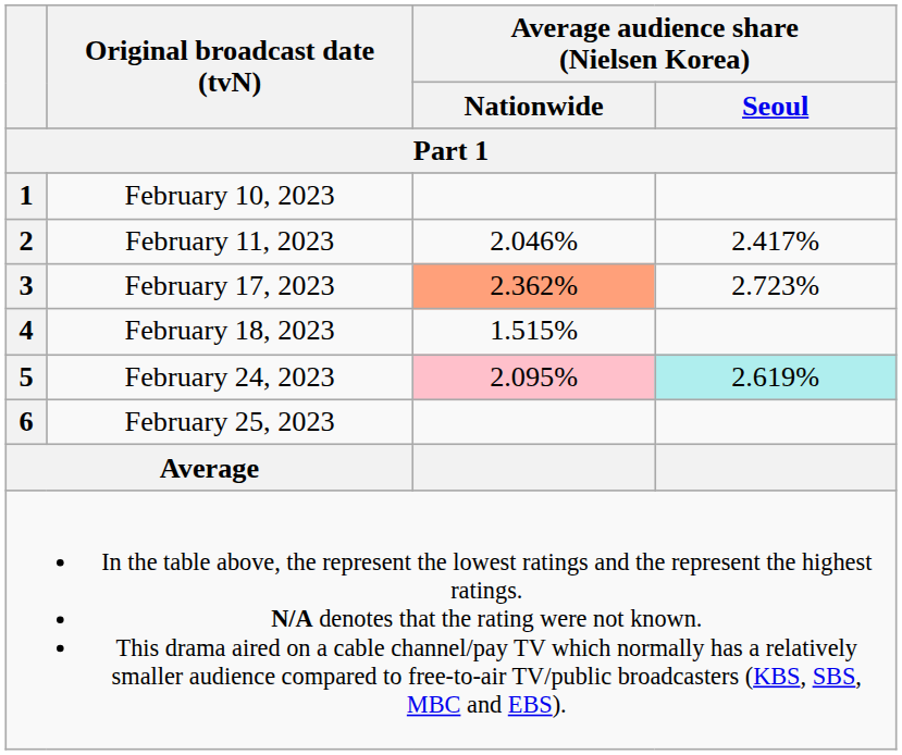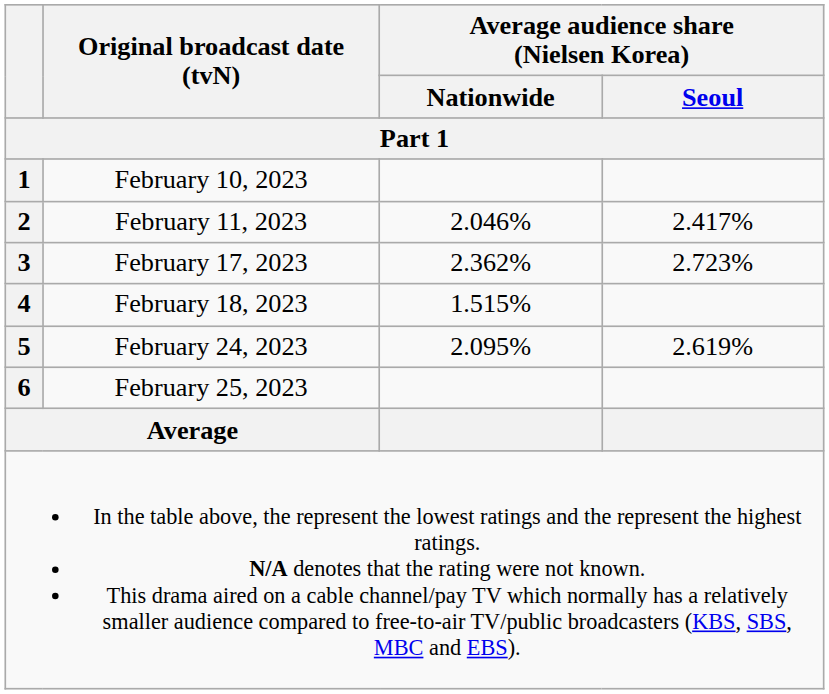February 17, 2023 | Average audience share (Nielsen Korea) / Nationwide: lightsalmon background -> no background
February 24, 2023 | Average audience share (Nielsen Korea) / Nationwide: pink background -> no background
February 24, 2023 | Average audience share (Nielsen Korea) / Seoul: paleturquoise background -> no background
